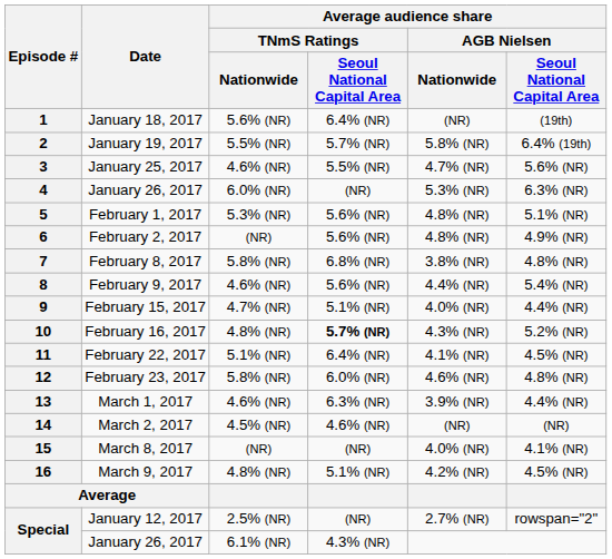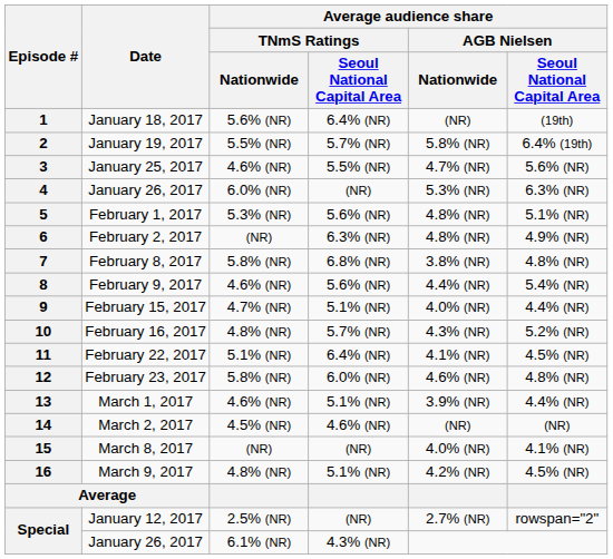6 | column 4: 5.6% (NR) -> 6.3% (NR)
10 | column 4: bold -> normal
13 | column 4: 6.3% (NR) -> 5.1% (NR)
